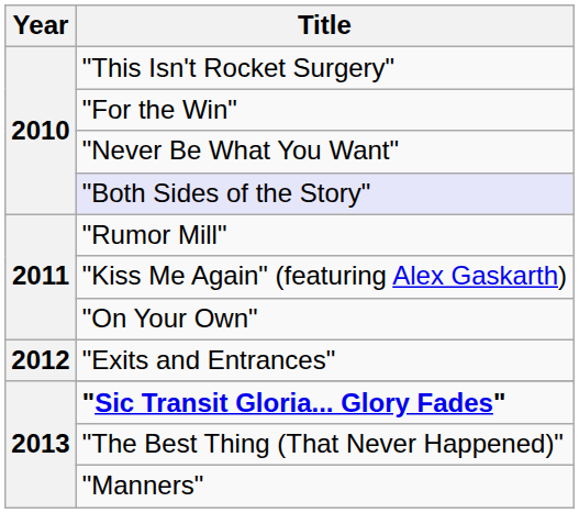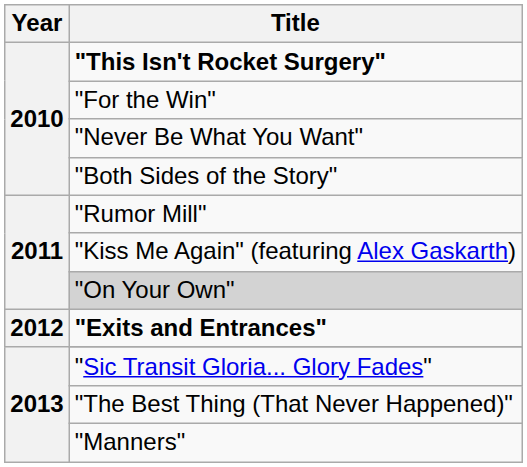"This Isn't Rocket Surgery" | Title: normal -> bold
"Both Sides of the Story" | Title: lavender background -> no background
"On Your Own" | Title: no background -> lightgrey background
"Exits and Entrances" | Title: normal -> bold
"Sic Transit Gloria... Glory Fades" | Title: bold -> normal
